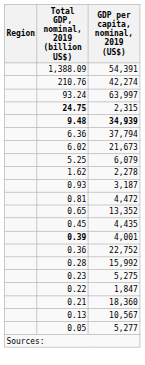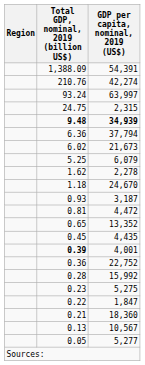2,315 | Total GDP, nominal, 2019 (billion US$): bold -> normal
+ row: 1.18 | 24,670
